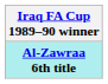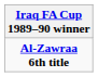row 2 | column 1: paleturquoise background -> no background
